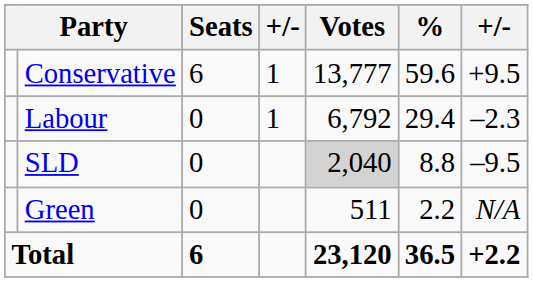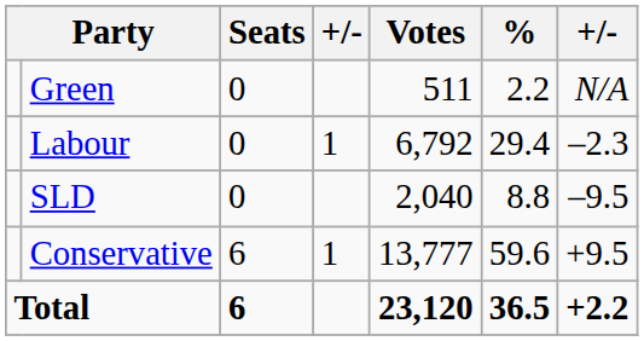rows swapped: Conservative <-> Green
SLD | Votes: lightgrey background -> no background
